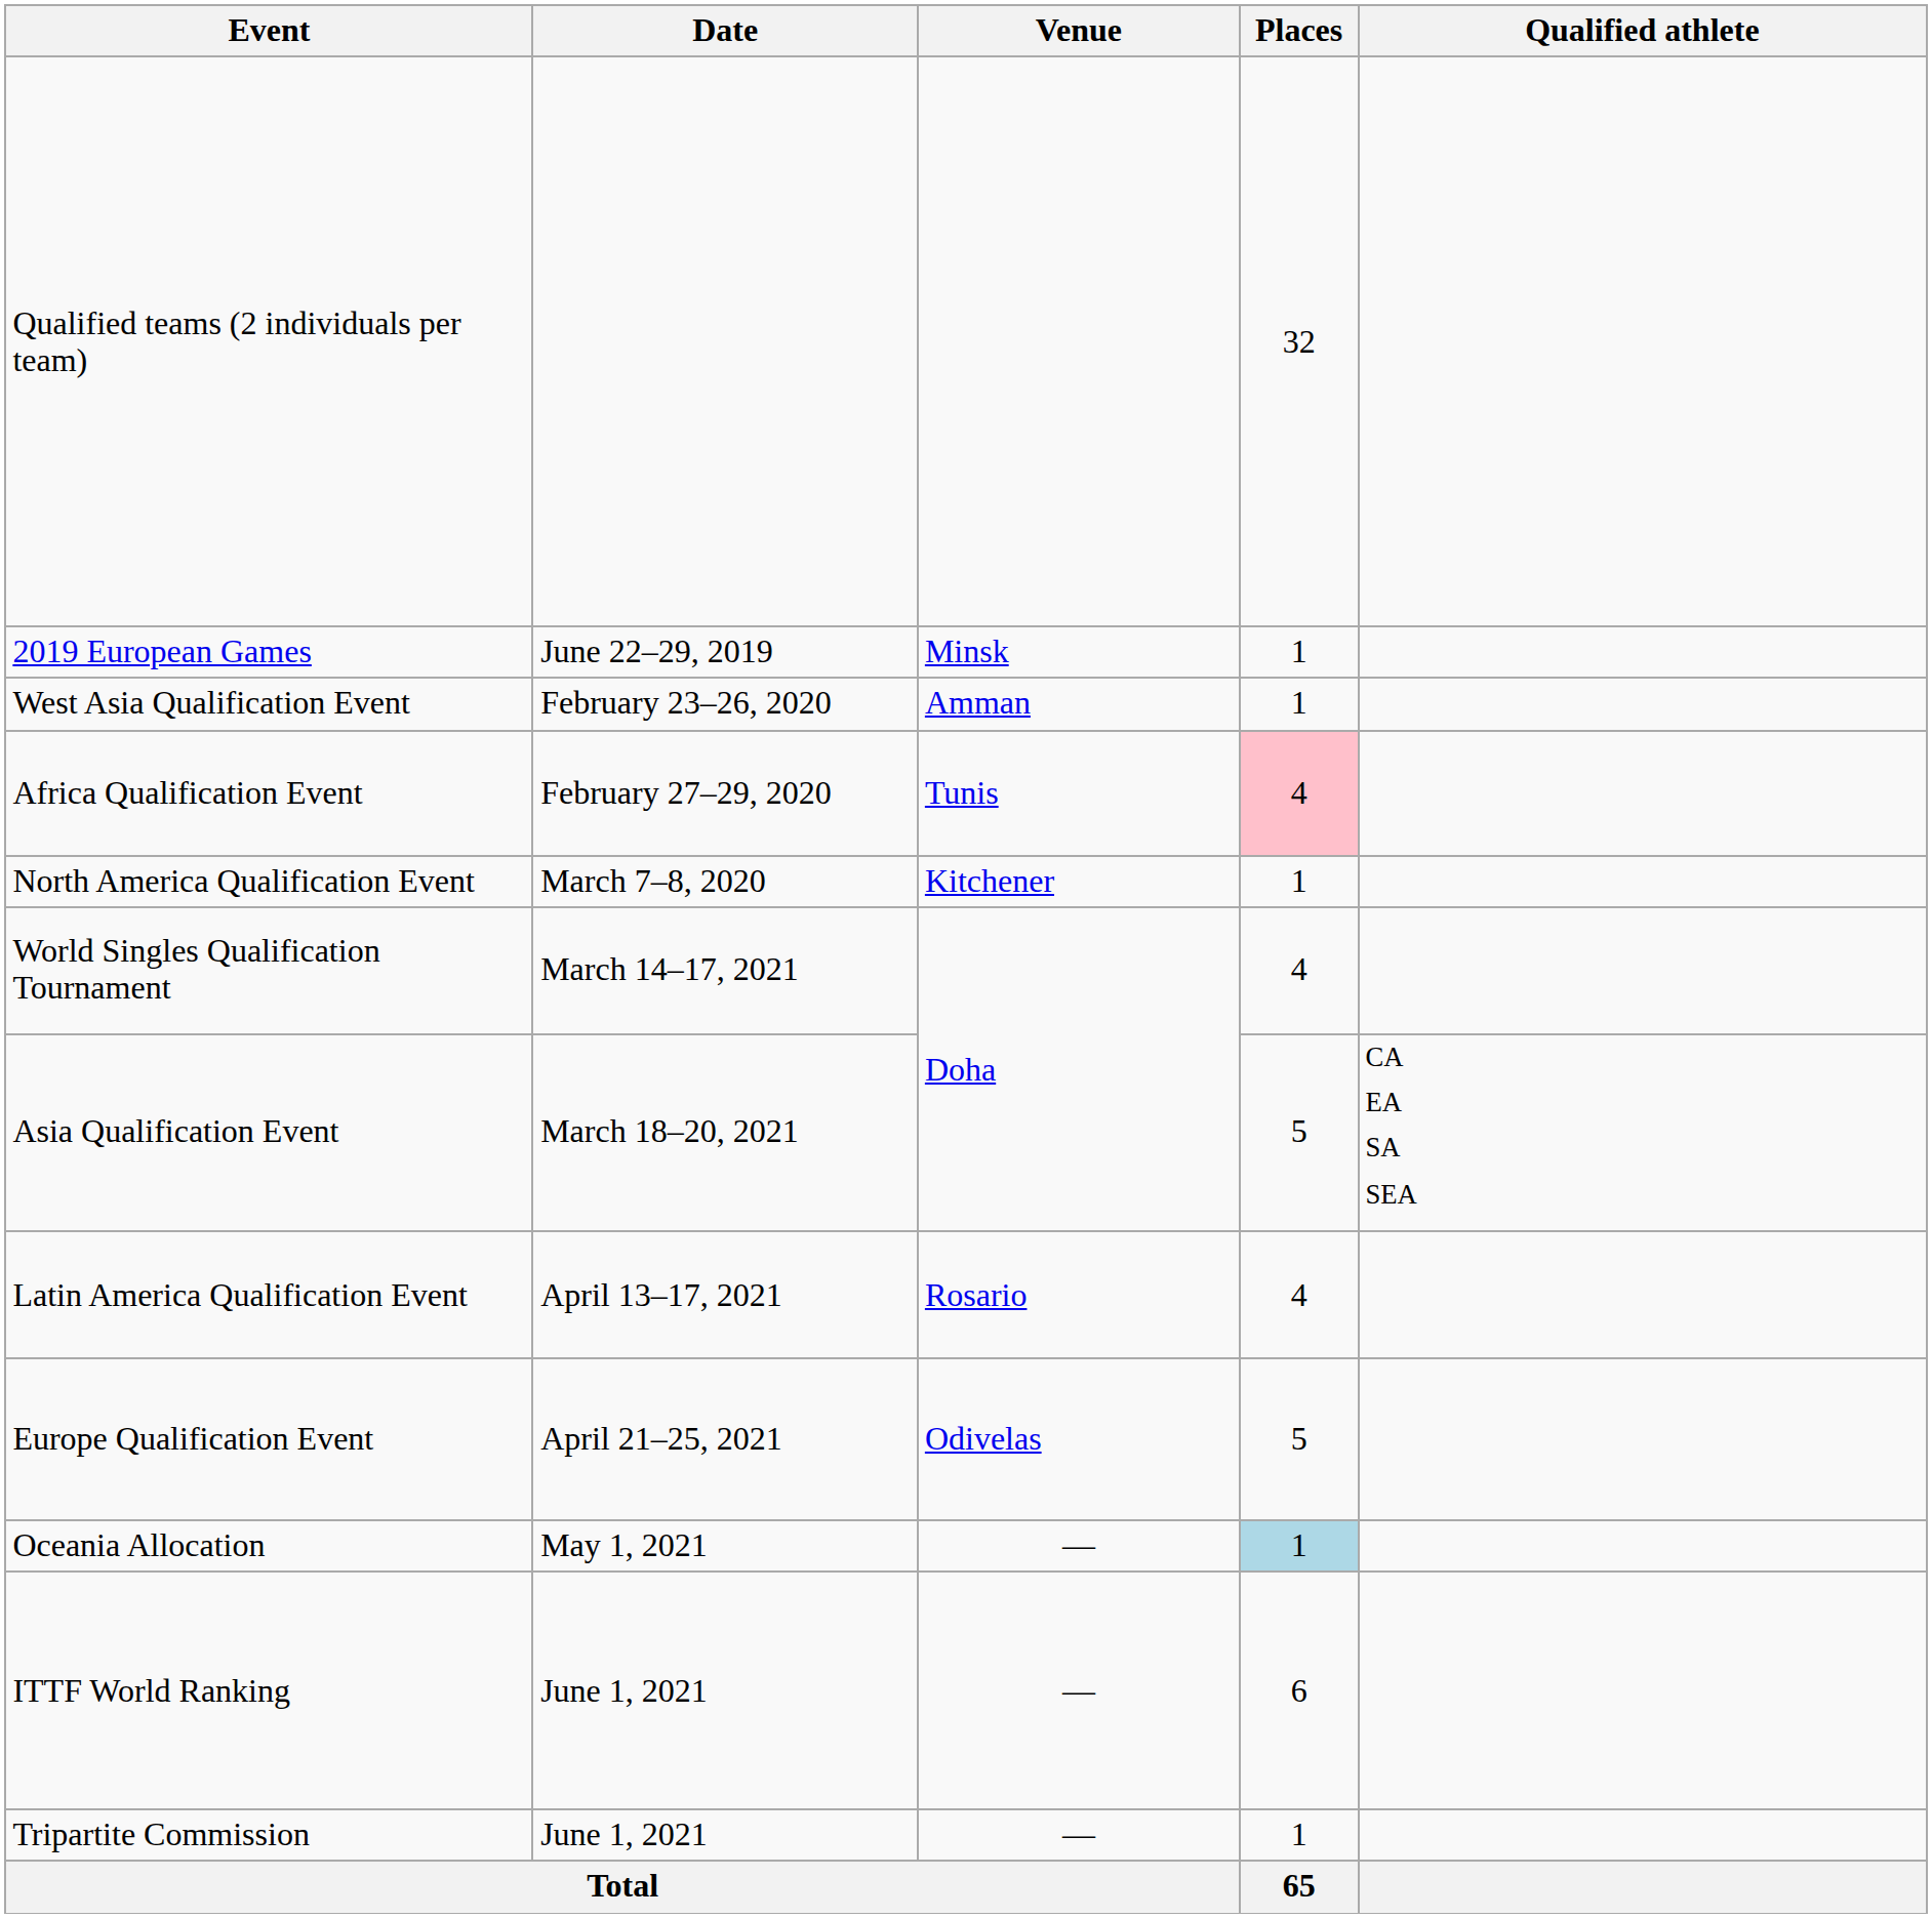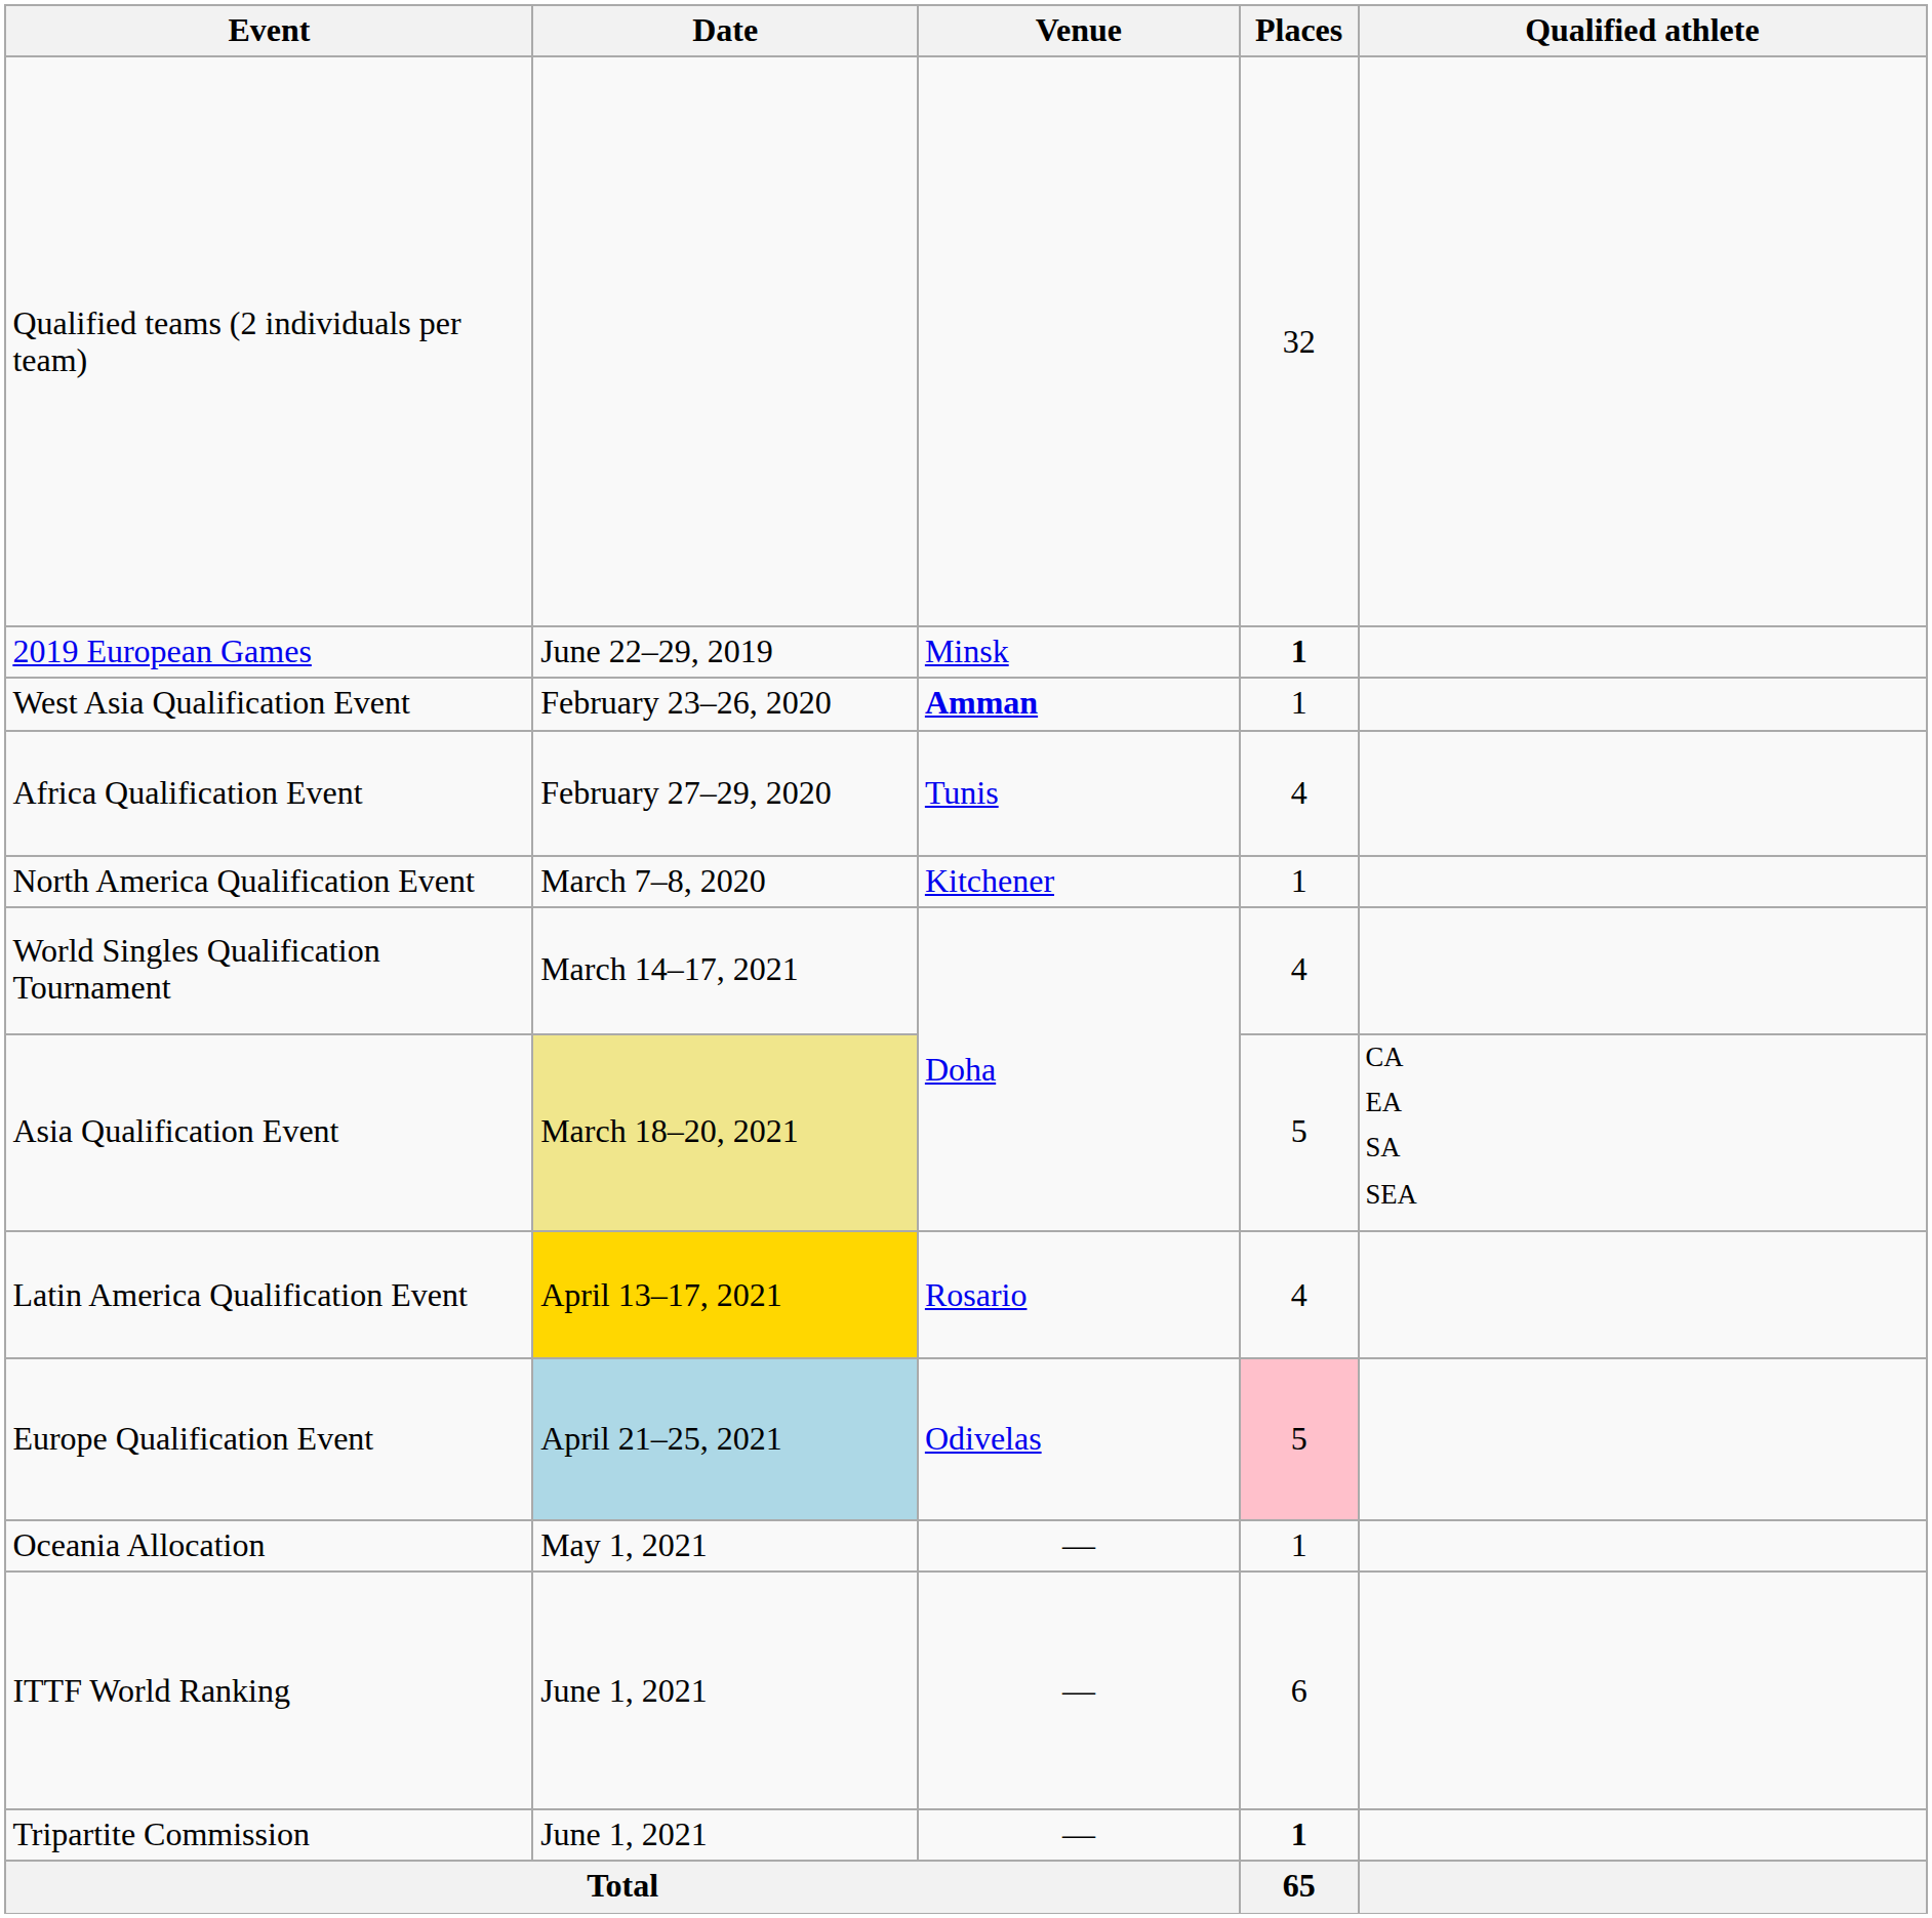2019 European Games | Places: normal -> bold
West Asia Qualification Event | Venue: normal -> bold
Africa Qualification Event | Places: pink background -> no background
Asia Qualification Event | Date: no background -> khaki background
Latin America Qualification Event | Date: no background -> gold background
Europe Qualification Event | Date: no background -> lightblue background
Europe Qualification Event | Places: no background -> pink background
Oceania Allocation | Places: lightblue background -> no background
Tripartite Commission | Places: normal -> bold
